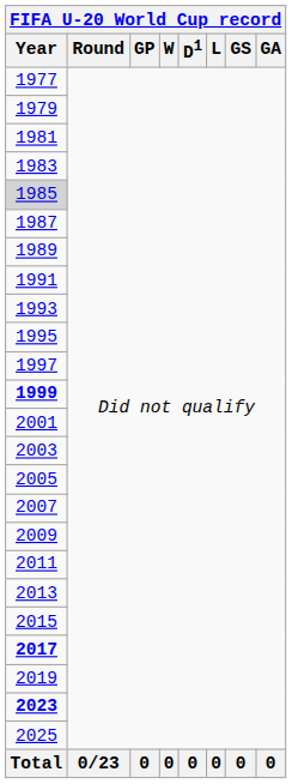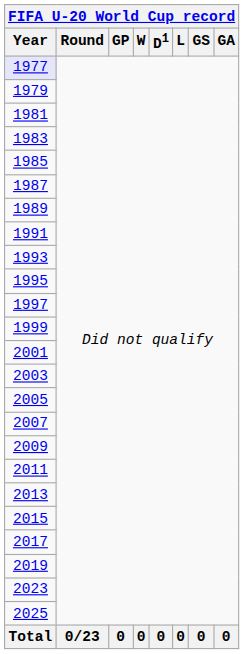1977 | Year: no background -> lavender background
1985 | Year: lightgrey background -> no background
1999 | Year: bold -> normal
2017 | Year: bold -> normal
2023 | Year: bold -> normal
